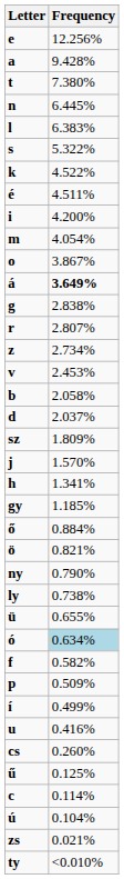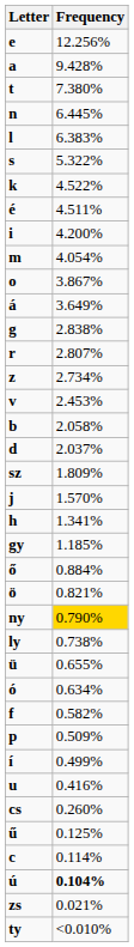á | Frequency: bold -> normal
ny | Frequency: no background -> gold background
ó | Frequency: lightblue background -> no background
ú | Frequency: normal -> bold
